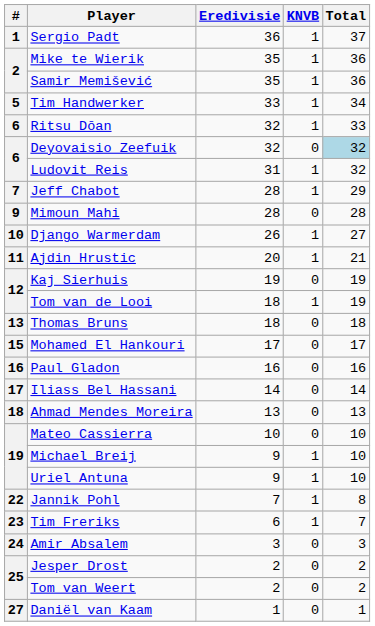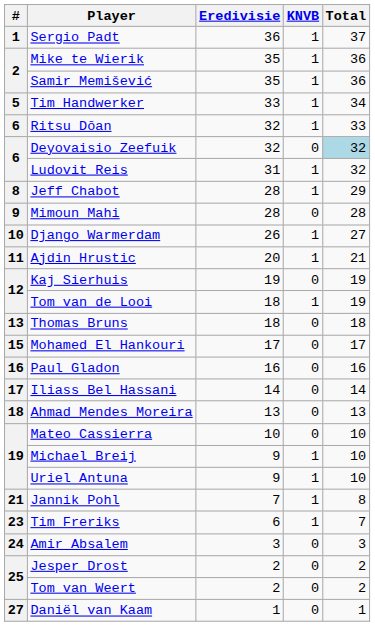Jeff Chabot | #: 7 -> 8
Jannik Pohl | #: 22 -> 21
